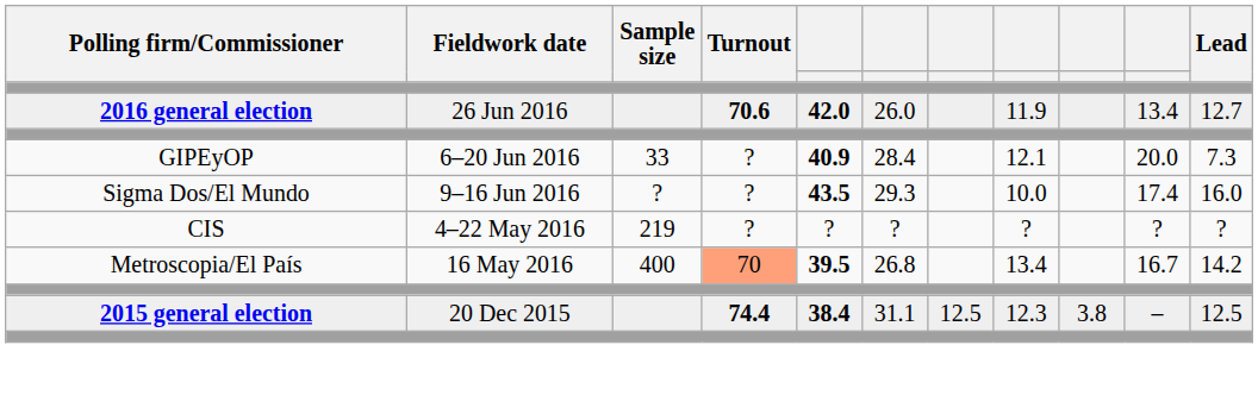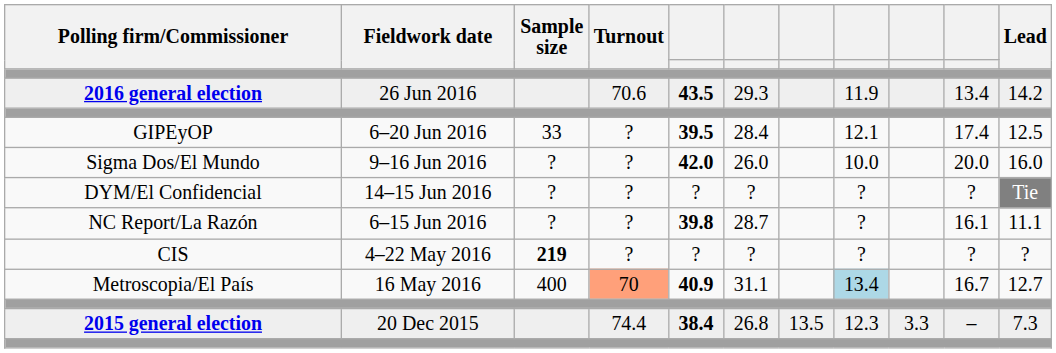2016 general election | Turnout: bold -> normal
2016 general election | column 5: 42.0 -> 43.5
2016 general election | column 6: 26.0 -> 29.3
2016 general election | Lead: 12.7 -> 14.2
GIPEyOP | column 5: 40.9 -> 39.5
GIPEyOP | column 10: 20.0 -> 17.4
GIPEyOP | Lead: 7.3 -> 12.5
Sigma Dos/El Mundo | column 5: 43.5 -> 42.0
Sigma Dos/El Mundo | column 6: 29.3 -> 26.0
Sigma Dos/El Mundo | column 10: 17.4 -> 20.0
+ row: DYM/El Confidencial | 14–15 Jun 2016 | ? | ? | ? | ? | ? | ? | Tie
+ row: NC Report/La Razón | 6–15 Jun 2016 | ? | ? | 39.8 | 28.7 | ? | 16.1 | 11.1
CIS | Sample size: normal -> bold
Metroscopia/El País | column 5: 39.5 -> 40.9
Metroscopia/El País | column 6: 26.8 -> 31.1
Metroscopia/El País | column 8: no background -> lightblue background
Metroscopia/El País | Lead: 14.2 -> 12.7
2015 general election | Turnout: bold -> normal
2015 general election | column 6: 31.1 -> 26.8
2015 general election | column 7: 12.5 -> 13.5
2015 general election | column 9: 3.8 -> 3.3
2015 general election | Lead: 12.5 -> 7.3
